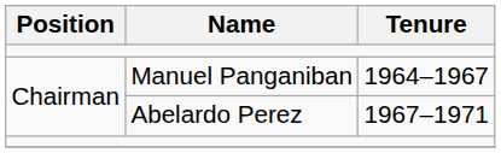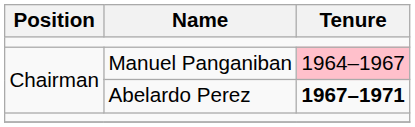Manuel Panganiban | Tenure: no background -> pink background
Abelardo Perez | Tenure: normal -> bold
